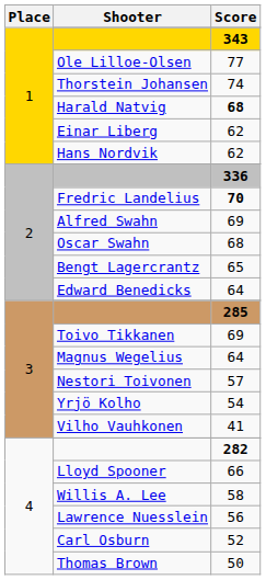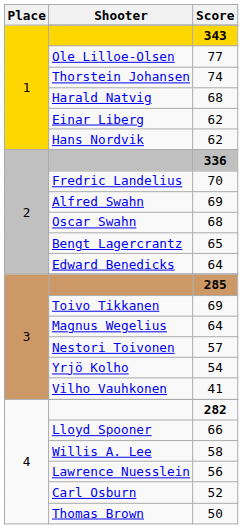Harald Natvig | Score: bold -> normal
Fredric Landelius | Score: bold -> normal
